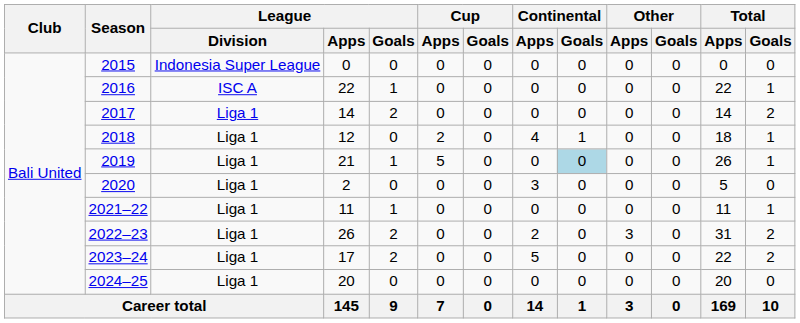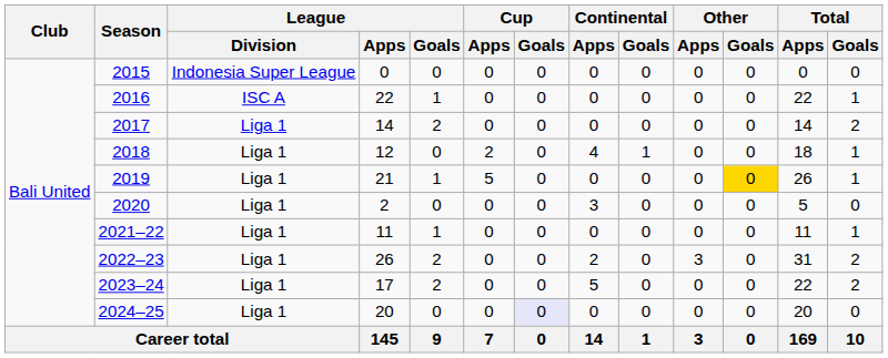2019 | Continental / Goals: lightblue background -> no background
2019 | Other / Goals: no background -> gold background
2024–25 | Cup / Goals: no background -> lavender background
